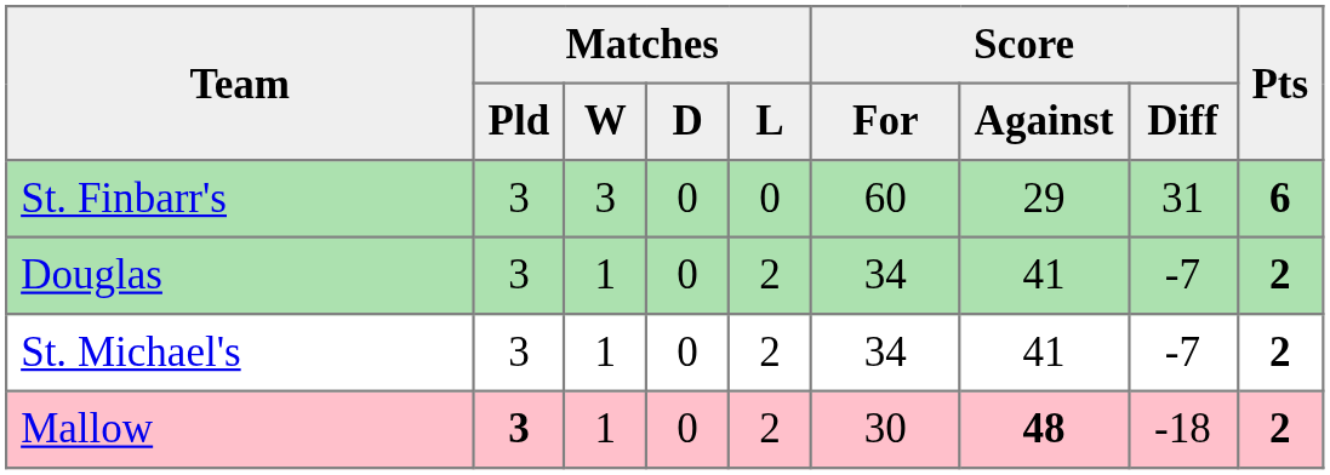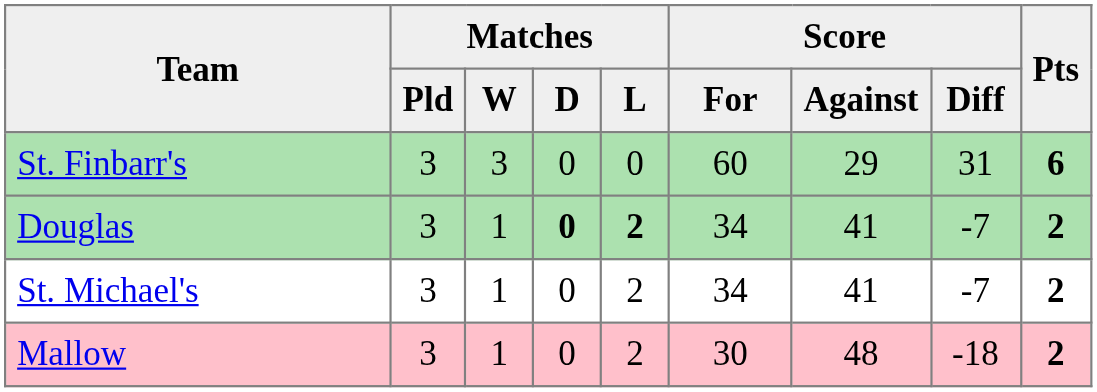Douglas | Matches / D: normal -> bold
Douglas | Matches / L: normal -> bold
Mallow | Matches / Pld: bold -> normal
Mallow | Score / Against: bold -> normal
